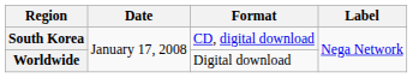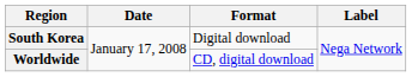South Korea | Format: CD, digital download -> Digital download
Worldwide | Format: Digital download -> CD, digital download
